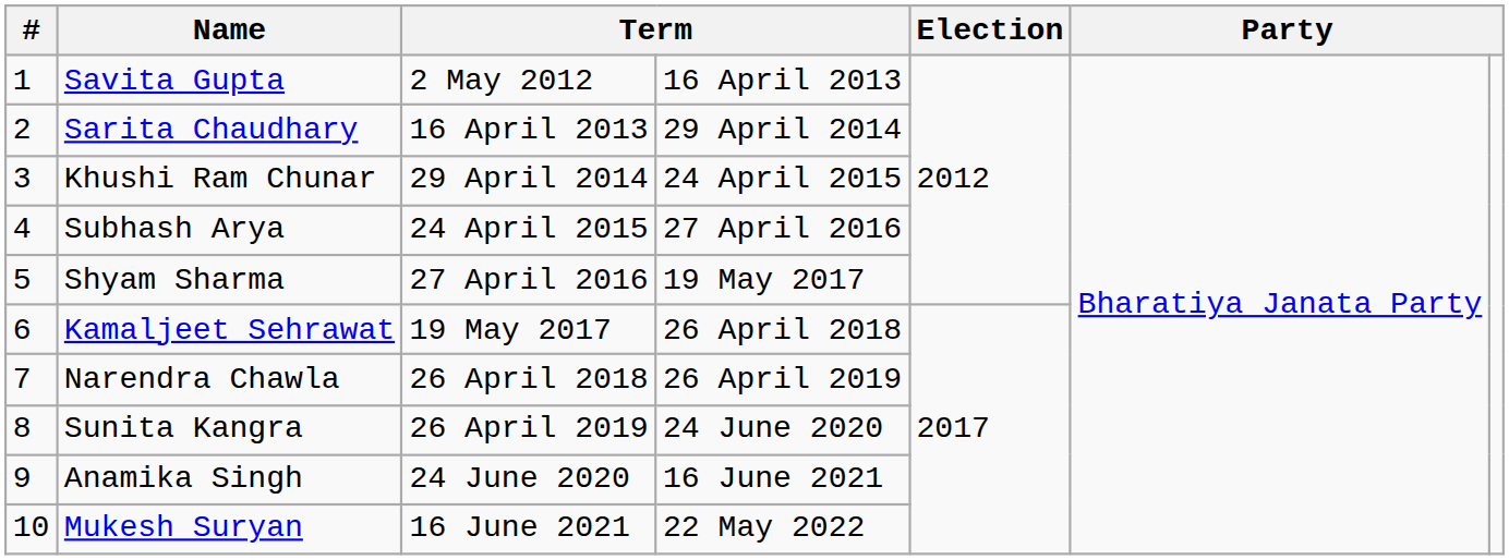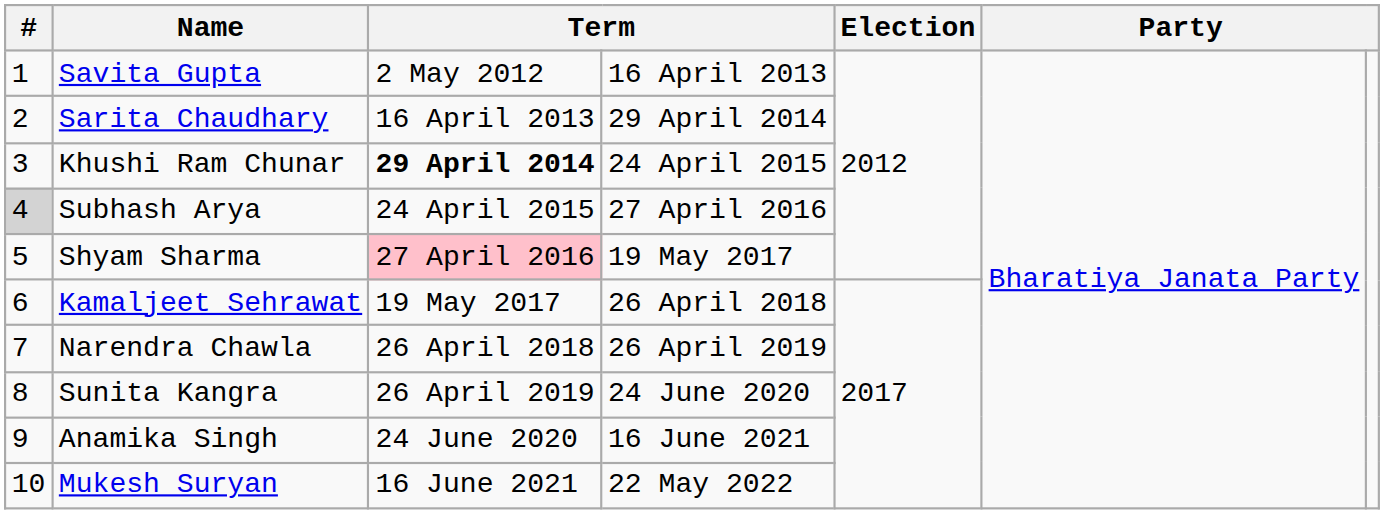Khushi Ram Chunar | column 3: normal -> bold
Subhash Arya | #: no background -> lightgrey background
Shyam Sharma | column 3: no background -> pink background
